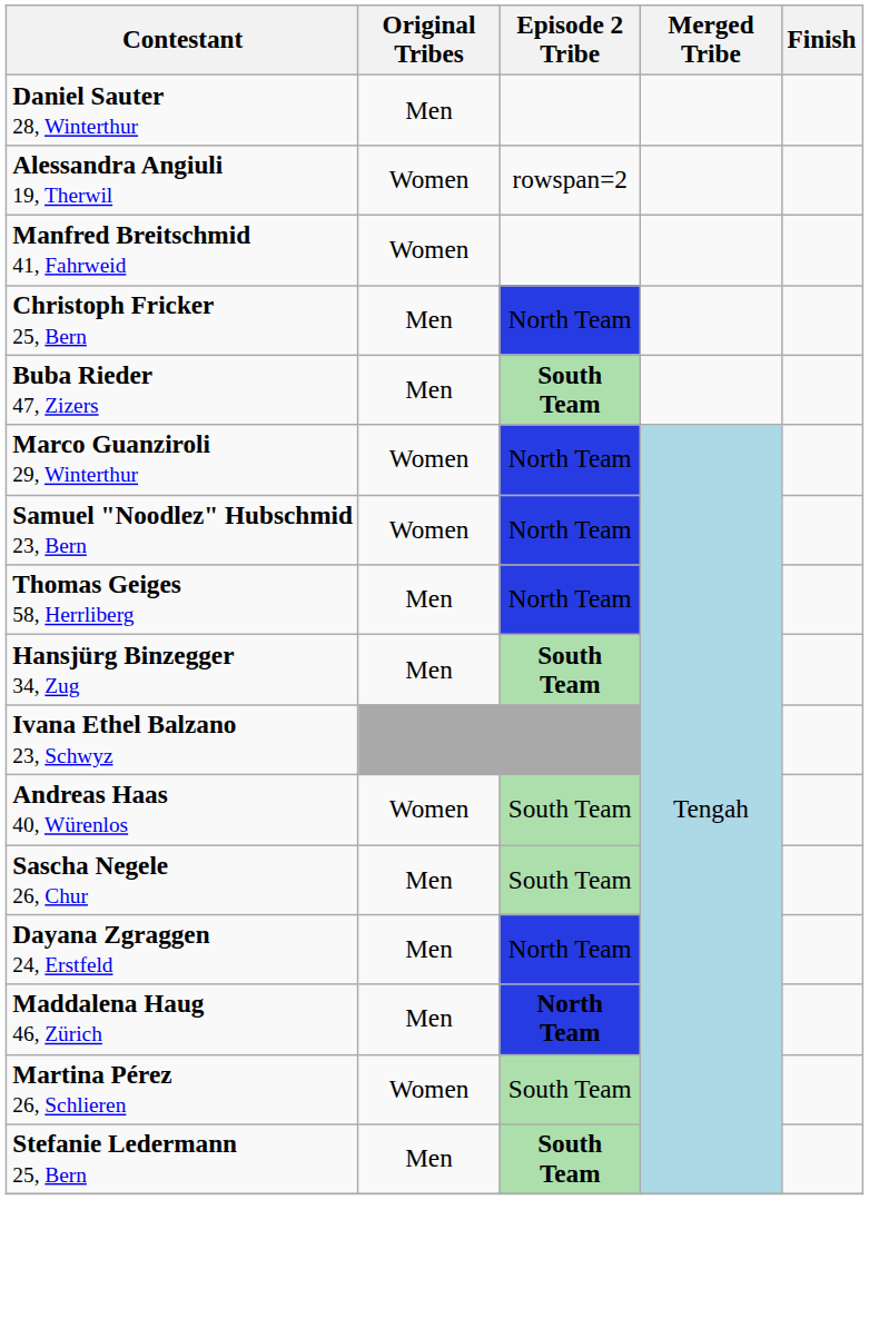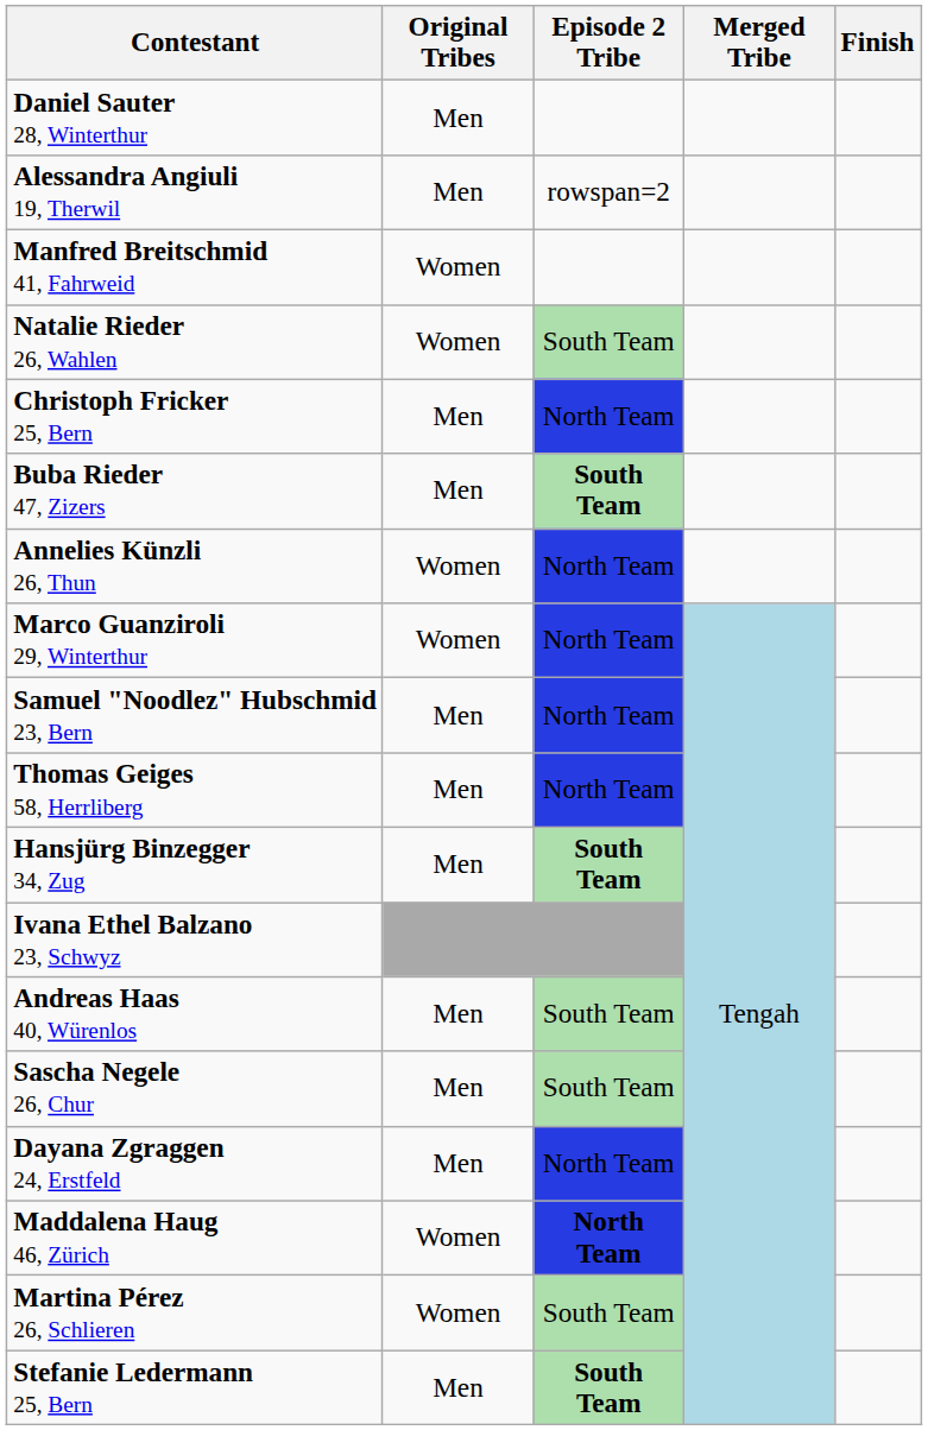Alessandra Angiuli 19, Therwil | Original Tribes: Women -> Men
+ row: Natalie Rieder 26, Wahlen | Women | South Team
+ row: Annelies Künzli 26, Thun | Women | North Team
Samuel "Noodlez" Hubschmid 23, Bern | Original Tribes: Women -> Men
Andreas Haas 40, Würenlos | Original Tribes: Women -> Men
Maddalena Haug 46, Zürich | Original Tribes: Men -> Women
